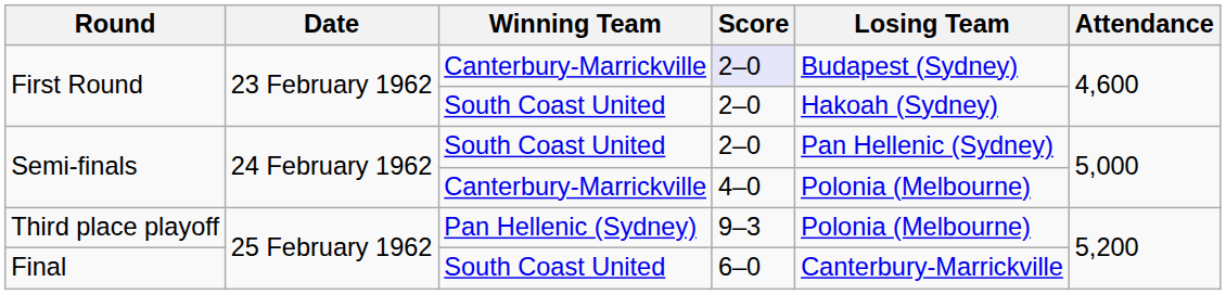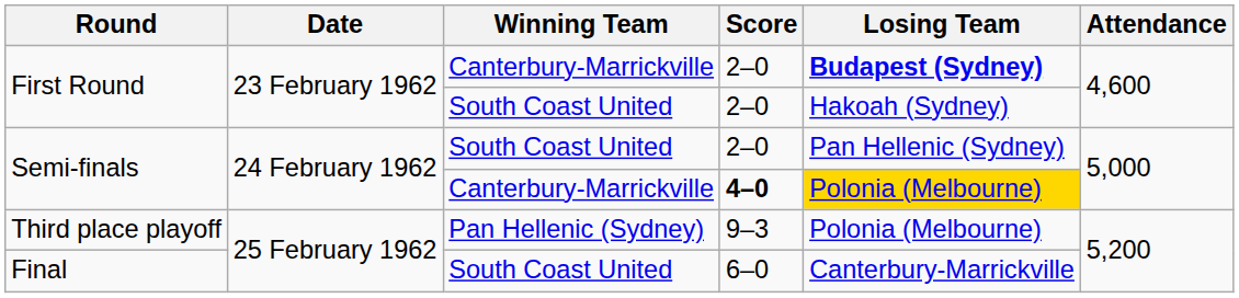First Round / Canterbury-Marrickville | Score: lavender background -> no background
First Round / Canterbury-Marrickville | Losing Team: normal -> bold
Semi-finals / Canterbury-Marrickville | Score: normal -> bold
Semi-finals / Canterbury-Marrickville | Losing Team: no background -> gold background
